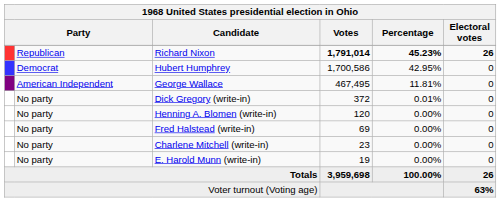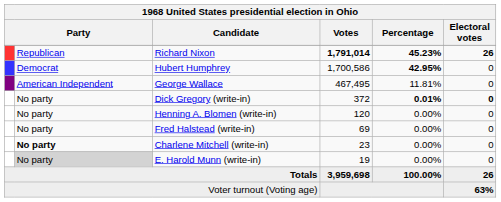Hubert Humphrey | Percentage: normal -> bold
Dick Gregory (write-in) | Percentage: normal -> bold
Dick Gregory (write-in) | Electoral votes: normal -> bold
Charlene Mitchell (write-in) | column 2: normal -> bold
E. Harold Munn (write-in) | column 2: no background -> lightgrey background
